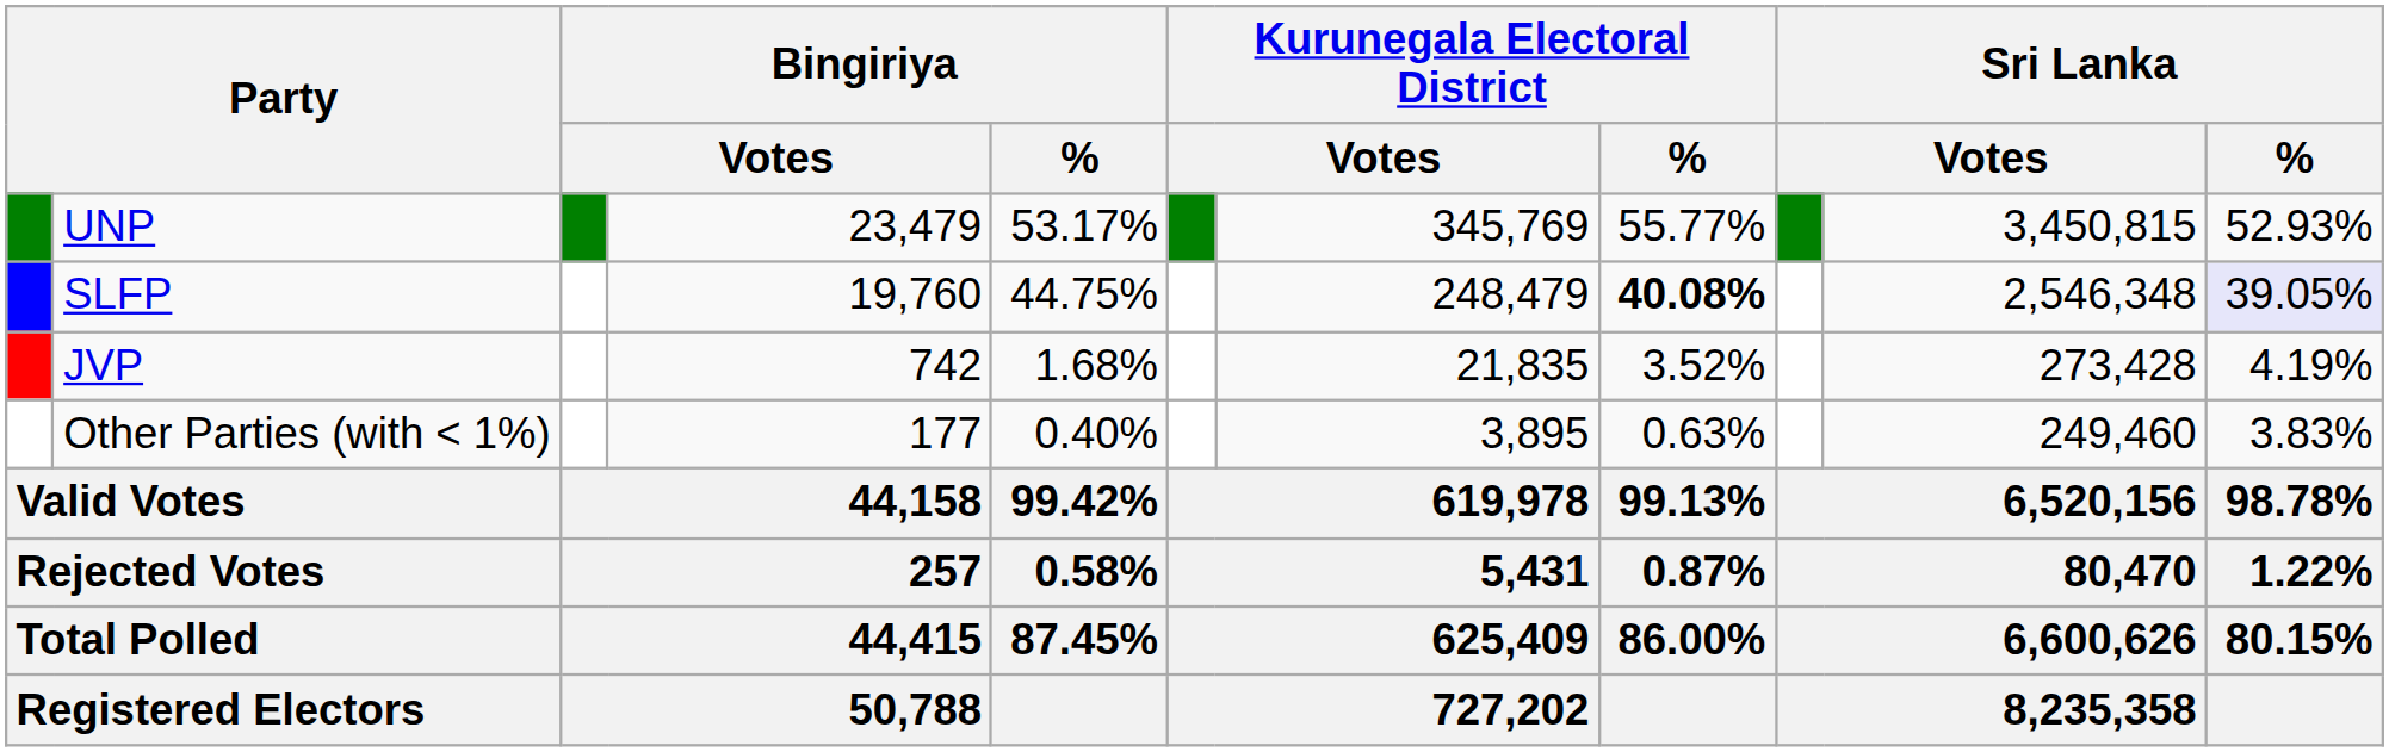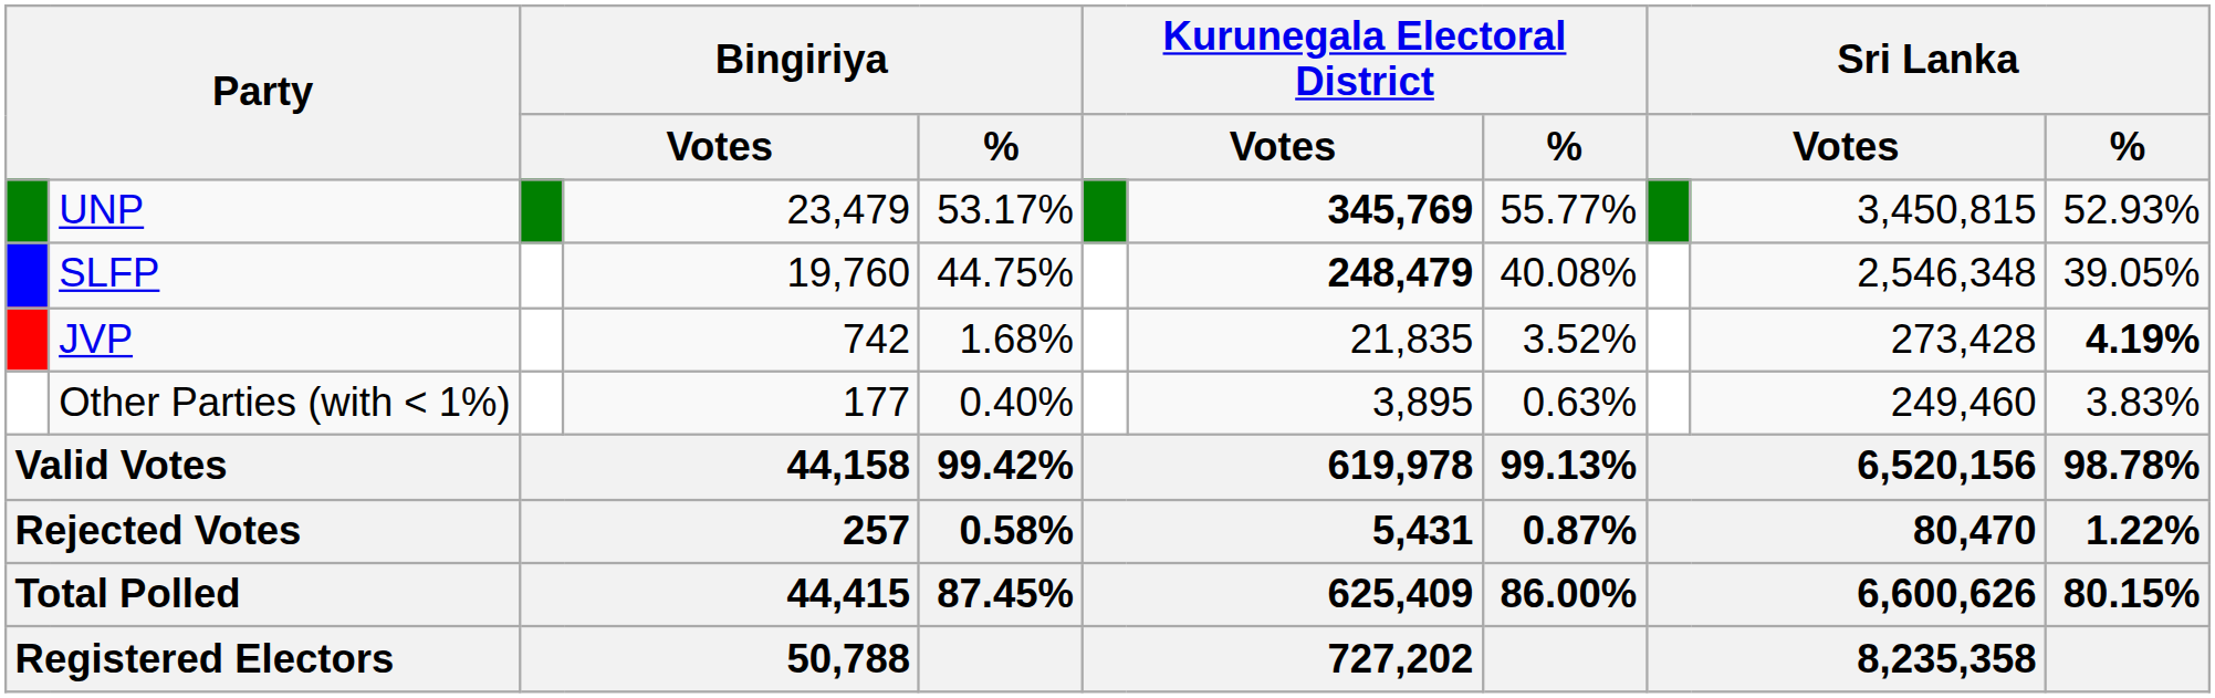UNP | column 7: normal -> bold
SLFP | column 7: normal -> bold
SLFP | Kurunegala Electoral District / %: bold -> normal
SLFP | Sri Lanka / %: lavender background -> no background
JVP | Sri Lanka / %: normal -> bold
